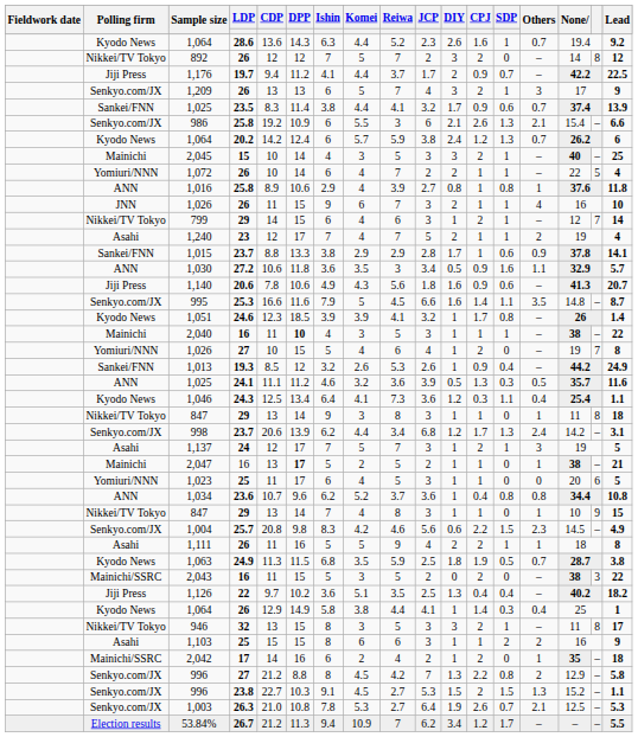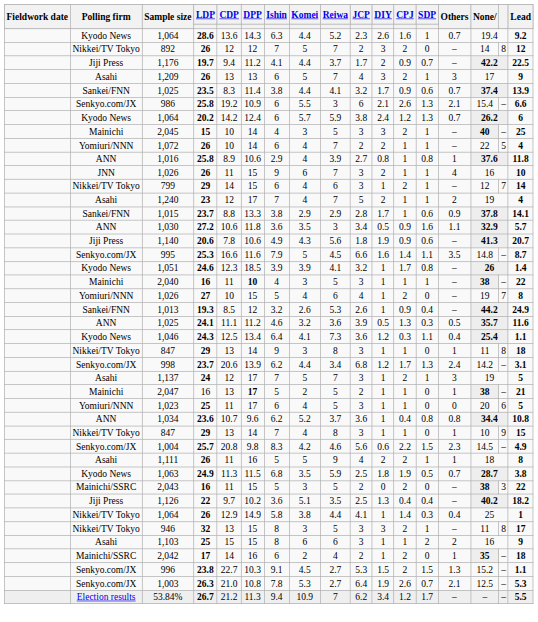1,209 | Polling firm: Senkyo.com/JX -> Asahi
1,140 | DIY: 1.6 -> 1.9
1,064 / 26 | Polling firm: Kyodo News -> Nikkei/TV Tokyo
- row: Senkyo.com/JX | 996 | 27 | 21.2 | 8.8 | 8 | 4.5 | 4.2 | 7 | 1.3 | 2.2 | 0.8 | 2 | 12.9 | – | 5.8
